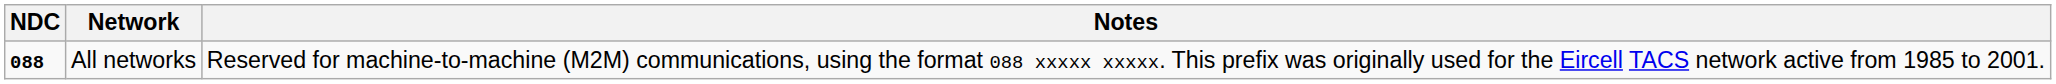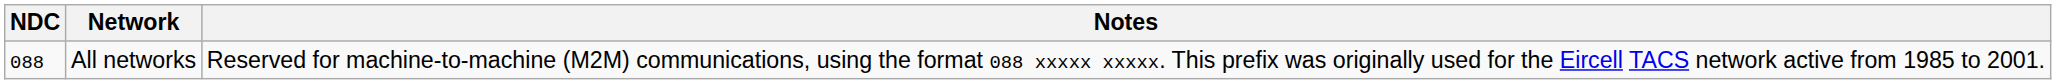row 2 | NDC: bold -> normal
